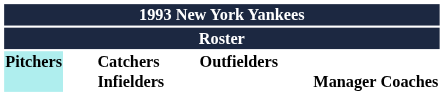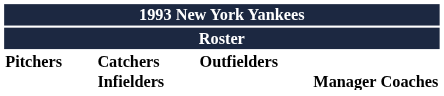Pitchers | column 1: paleturquoise background -> no background
